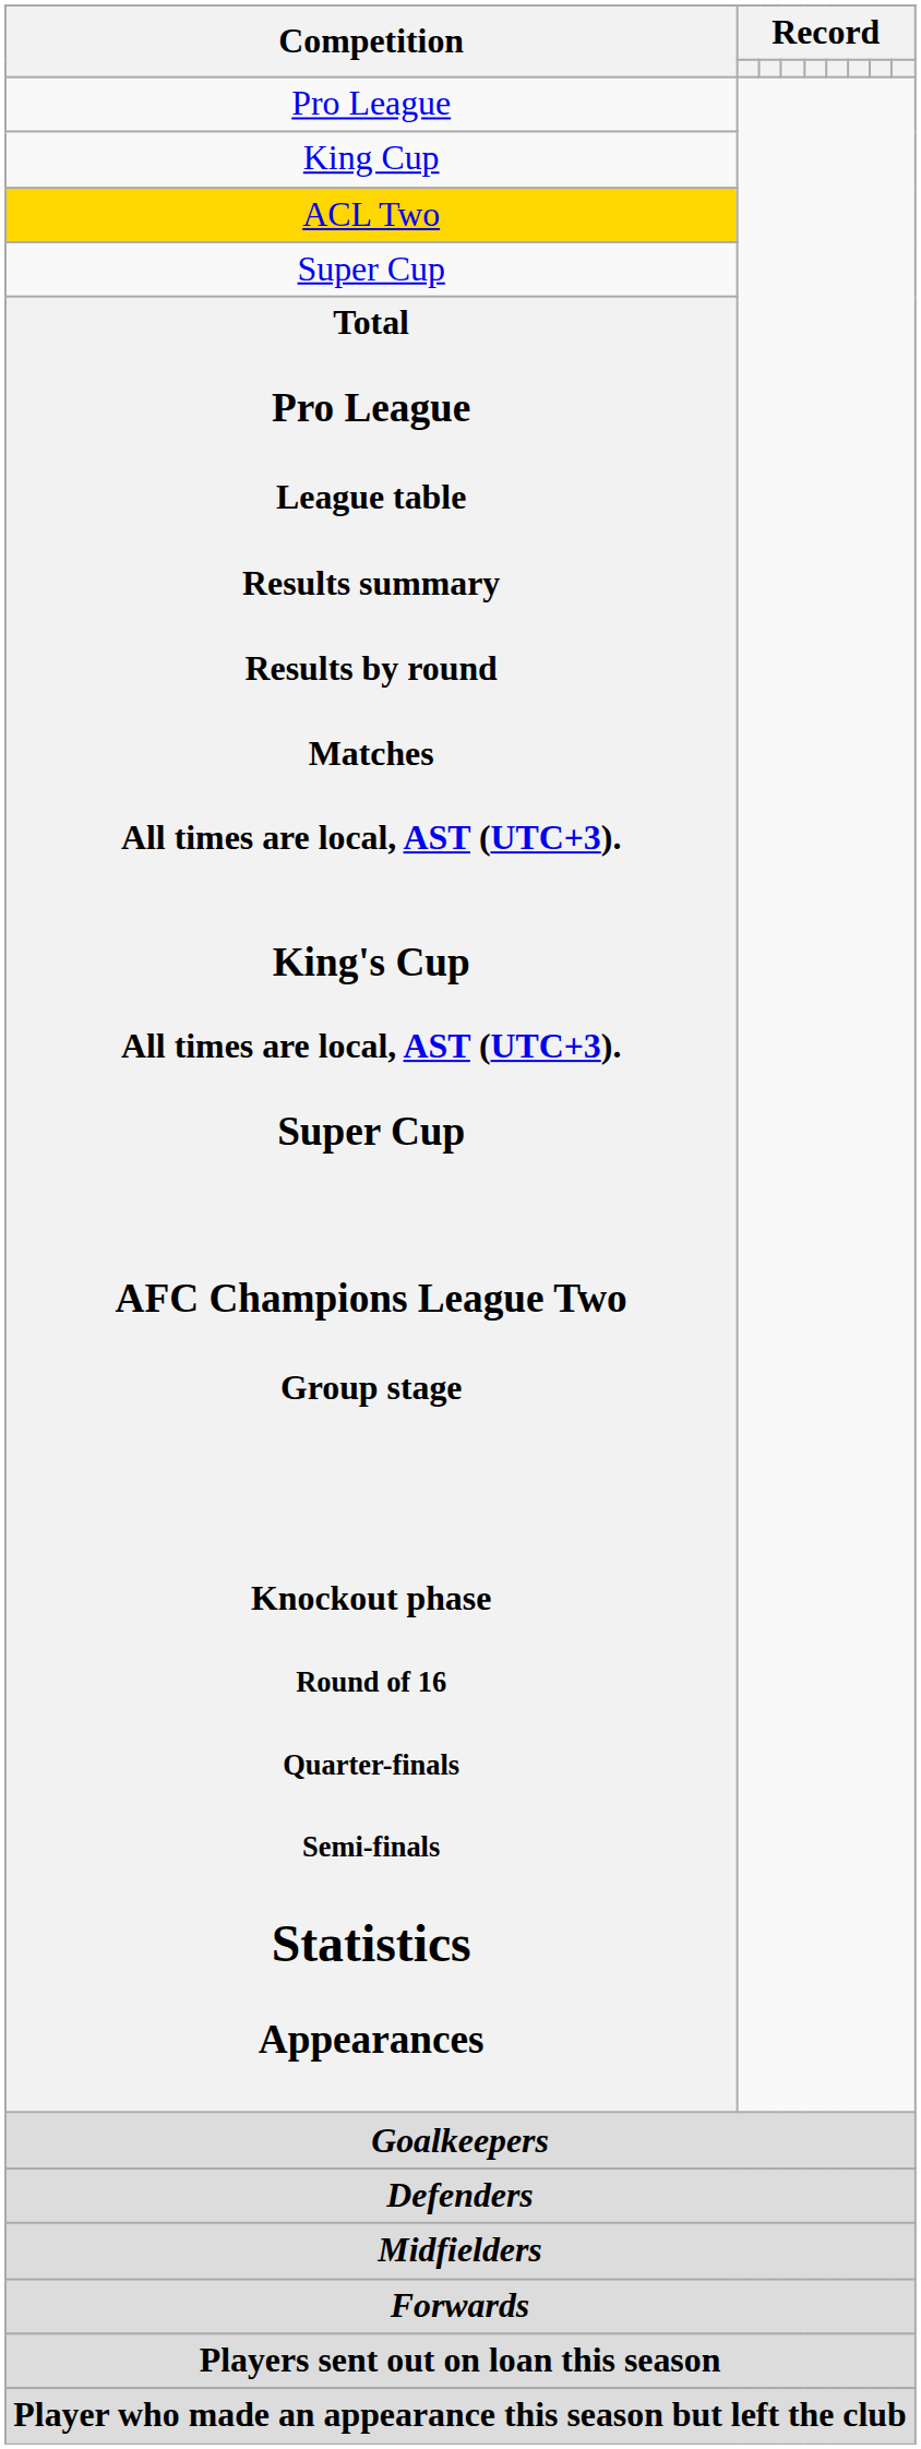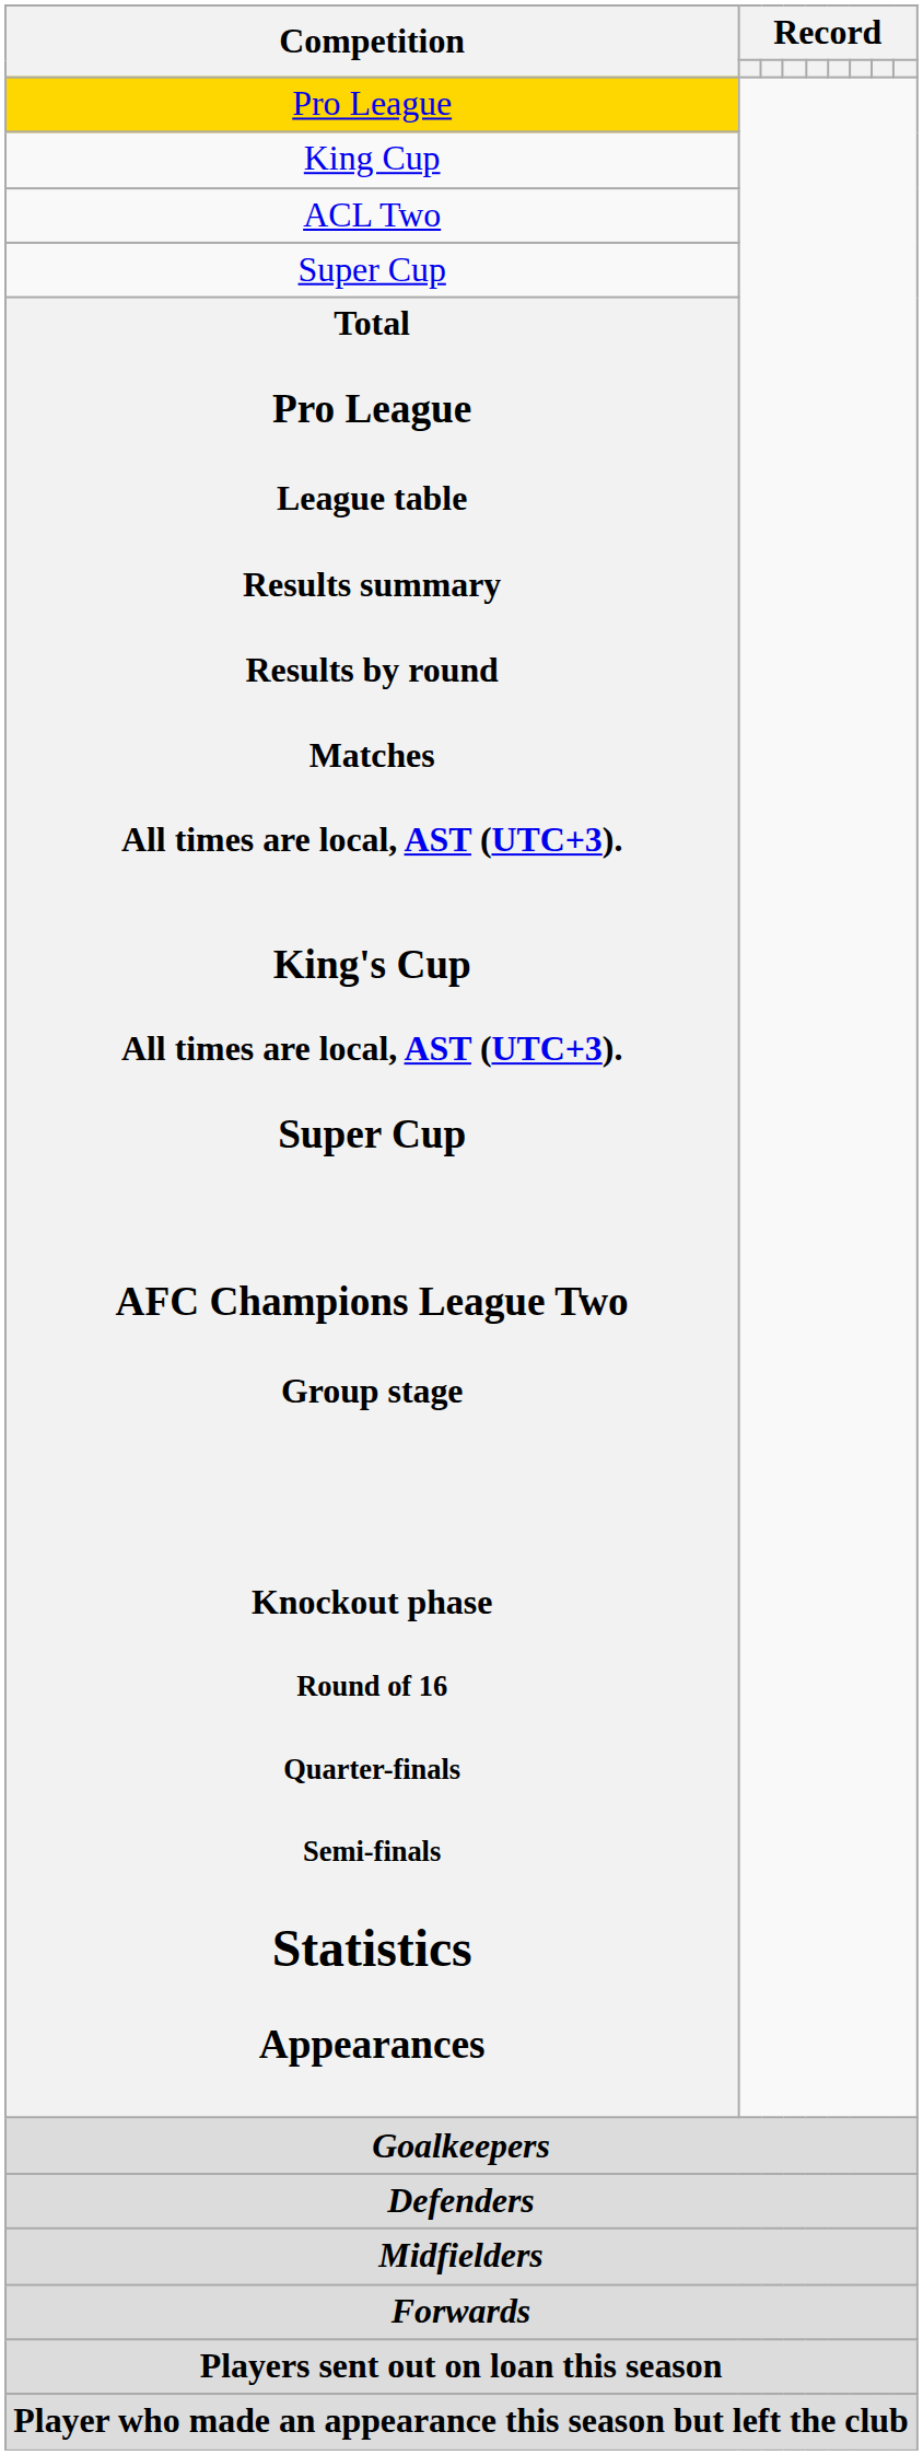Pro League | Competition: no background -> gold background
ACL Two | Competition: gold background -> no background
